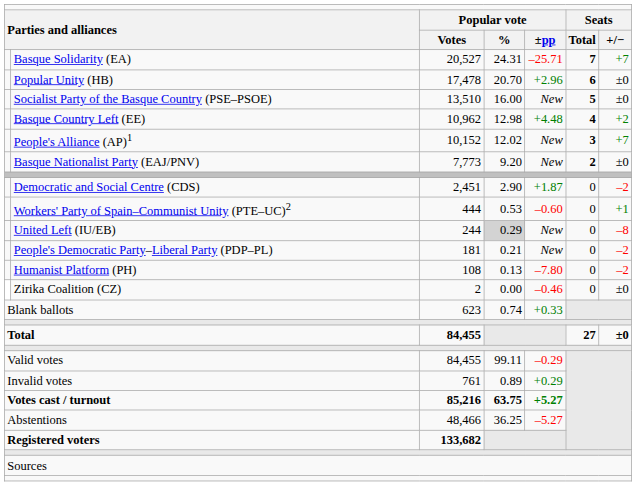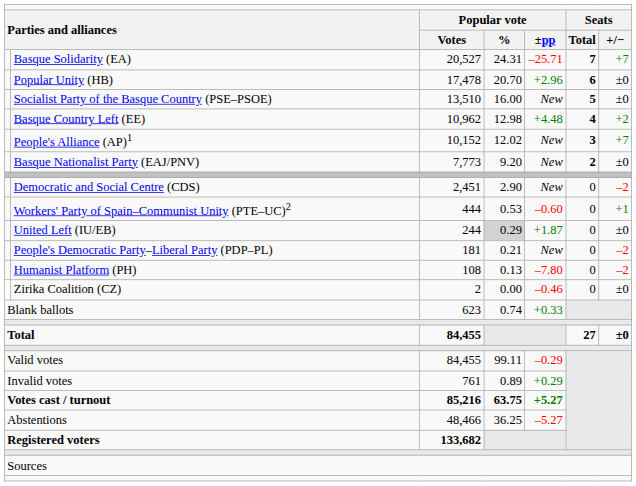Democratic and Social Centre (CDS) | column 5: +1.87 -> New
United Left (IU/EB) | column 5: New -> +1.87
United Left (IU/EB) | column 7: –8 -> ±0
